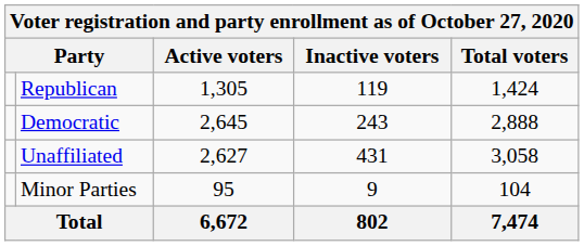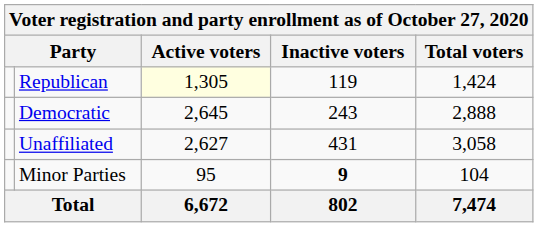Republican | Active voters: no background -> lightyellow background
Minor Parties | Inactive voters: normal -> bold
